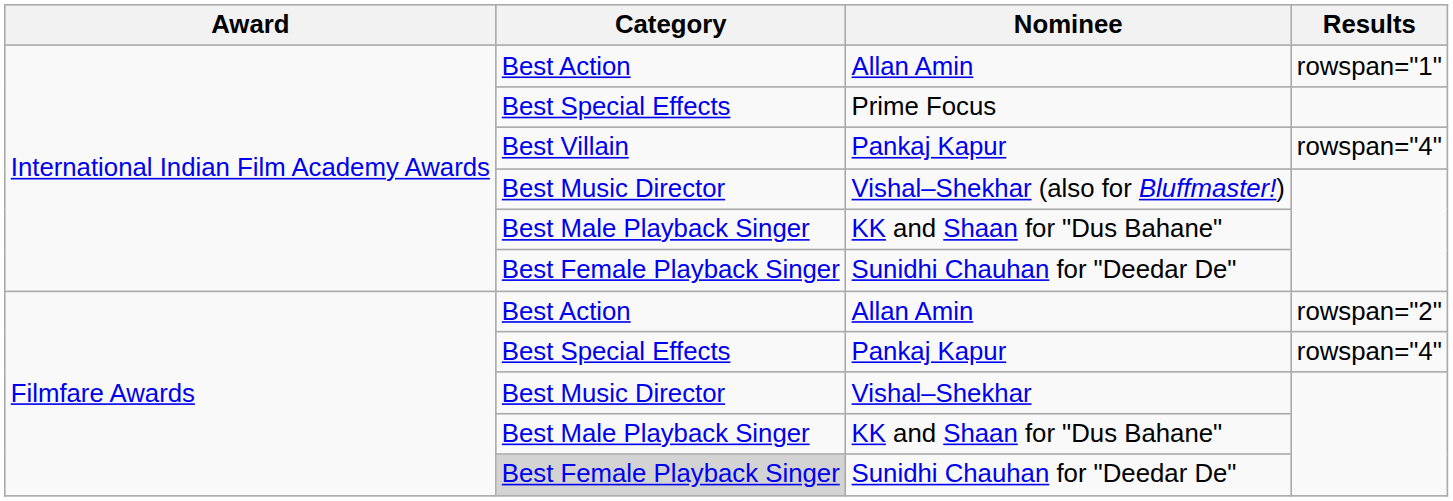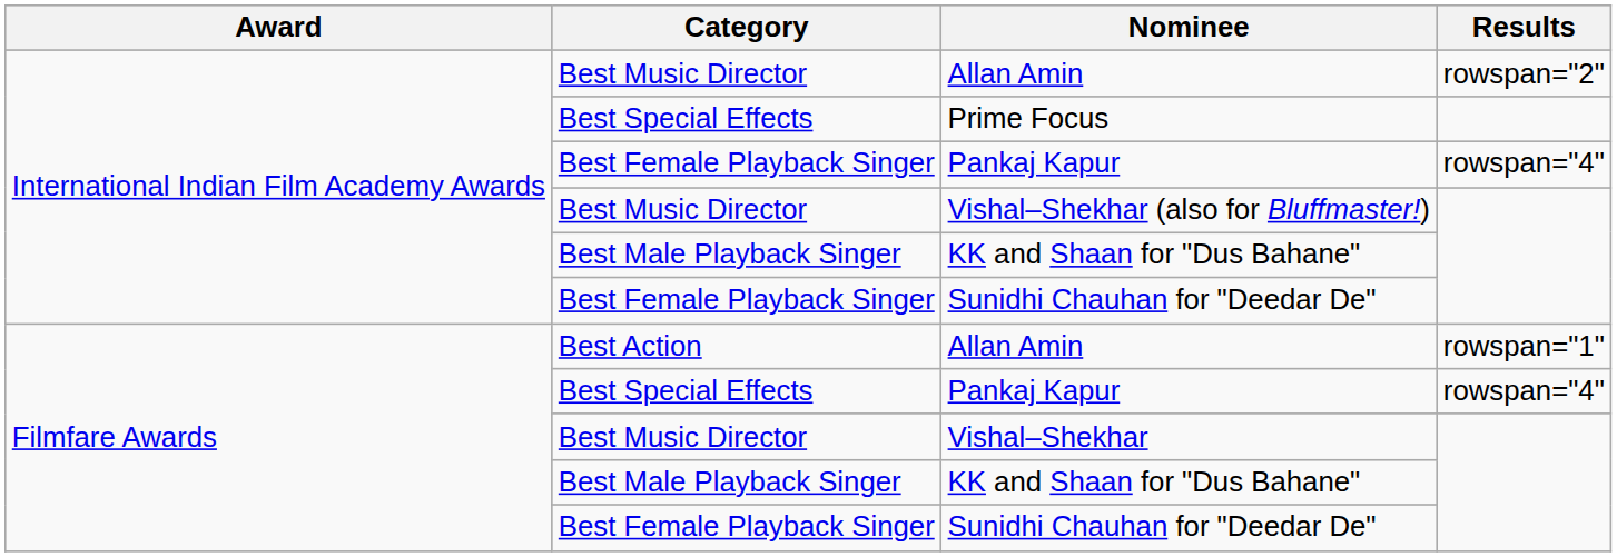International Indian Film Academy Awards / Allan Amin | Category: Best Action -> Best Music Director
International Indian Film Academy Awards / Allan Amin | Results: rowspan="1" -> rowspan="2"
International Indian Film Academy Awards / Pankaj Kapur | Category: Best Villain -> Best Female Playback Singer
Filmfare Awards / Allan Amin | Results: rowspan="2" -> rowspan="1"
Filmfare Awards / Sunidhi Chauhan for "Deedar De" | Category: lightgrey background -> no background
